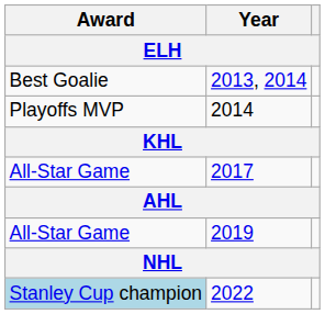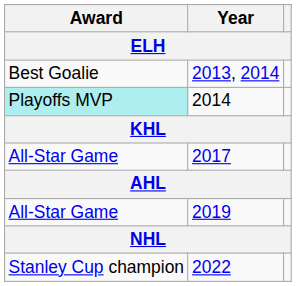2014 | Award: no background -> paleturquoise background
2022 | Award: lightblue background -> no background
